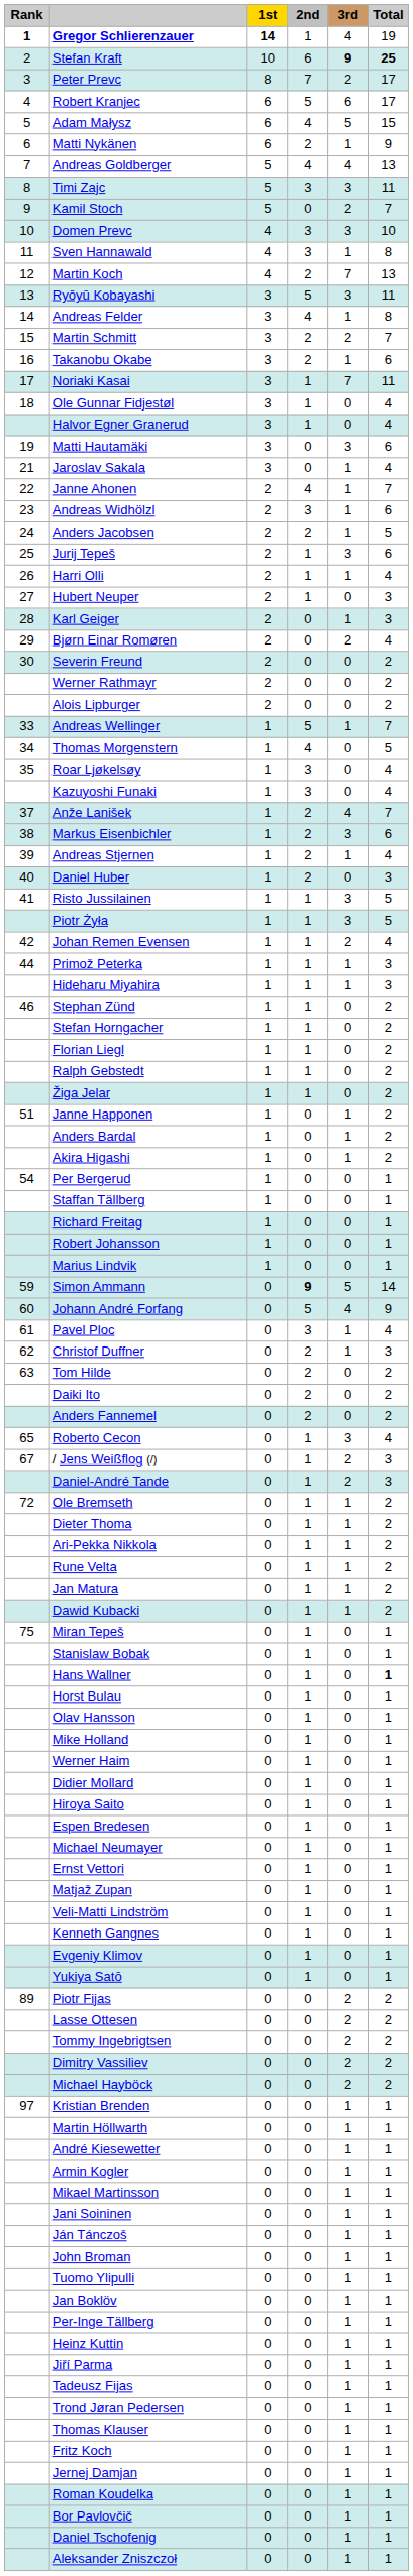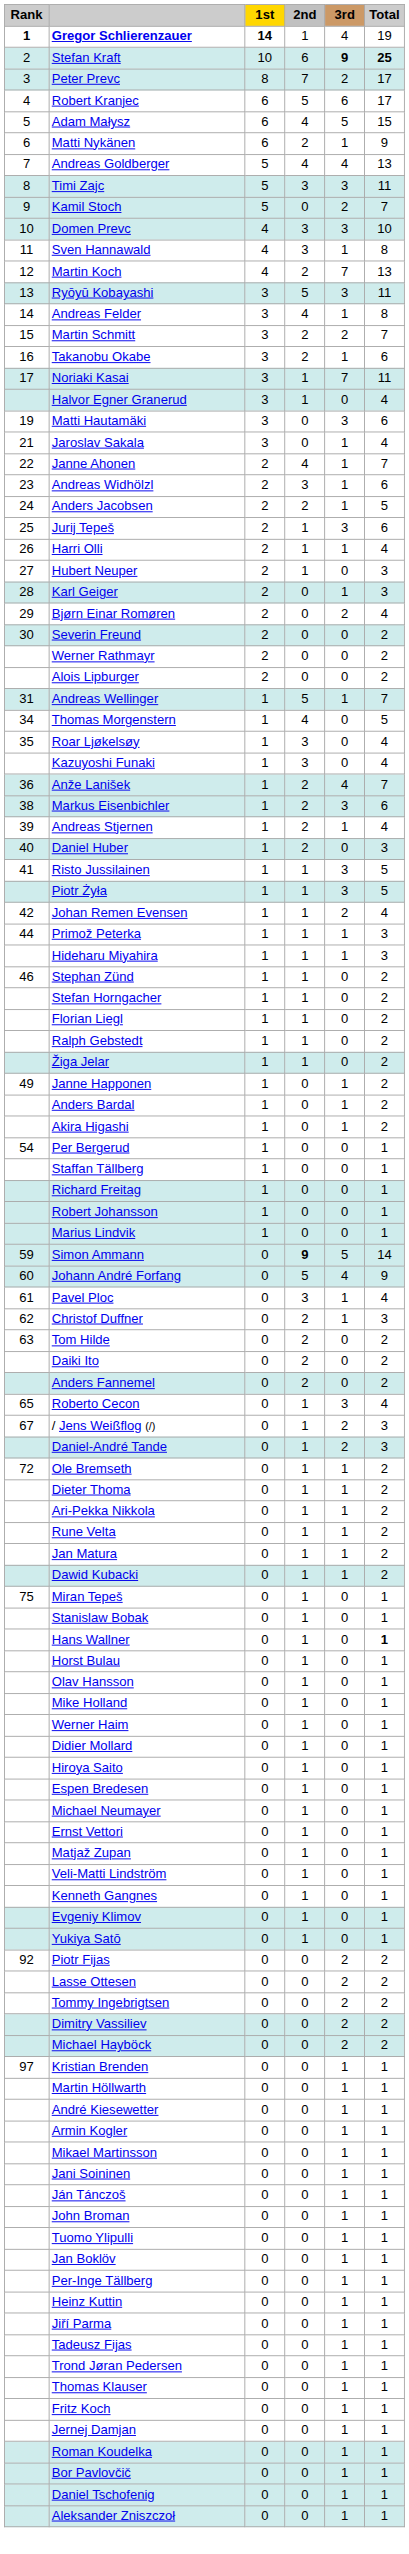- row: 18 | Ole Gunnar Fidjestøl | 3 | 1 | 0 | 4
Andreas Wellinger | Rank: 33 -> 31
Anže Lanišek | Rank: 37 -> 36
Janne Happonen | Rank: 51 -> 49
Piotr Fijas | Rank: 89 -> 92
